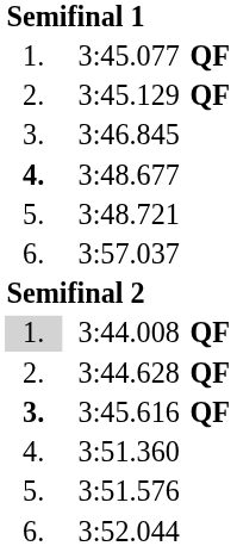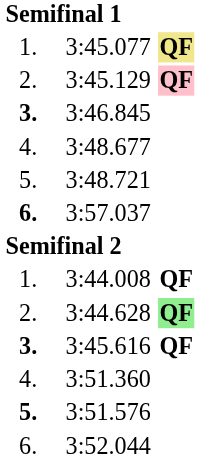3:45.077 | column 3: no background -> khaki background
3:45.129 | column 3: no background -> pink background
3:46.845 | column 1: normal -> bold
3:48.677 | column 1: bold -> normal
3:57.037 | column 1: normal -> bold
3:44.008 | column 1: lightgrey background -> no background
3:44.628 | column 3: no background -> lightgreen background
3:51.576 | column 1: normal -> bold
